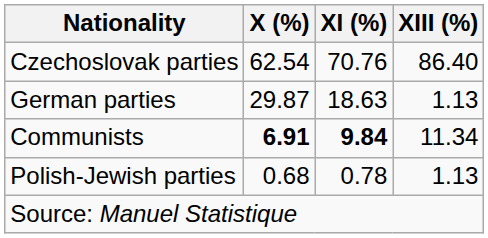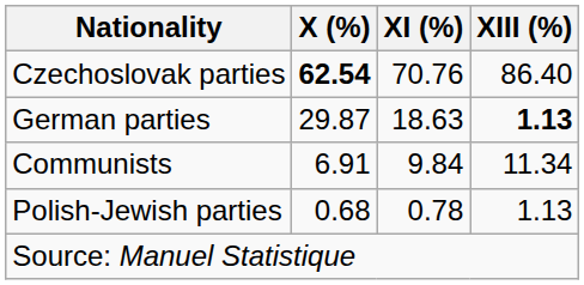Czechoslovak parties | X (%): normal -> bold
German parties | XIII (%): normal -> bold
Communists | X (%): bold -> normal
Communists | XI (%): bold -> normal
